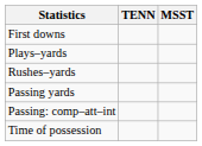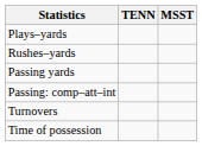- row: First downs
+ row: Turnovers
